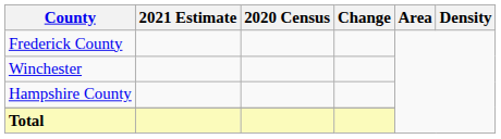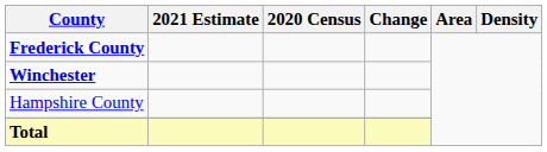Frederick County | County: normal -> bold
Winchester | County: normal -> bold
